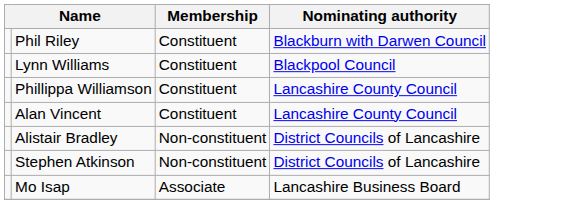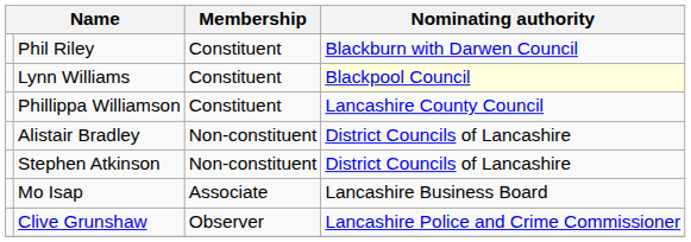Lynn Williams | Nominating authority: no background -> lightyellow background
- row: Alan Vincent | Constituent | Lancashire County Council
+ row: Clive Grunshaw | Observer | Lancashire Police and Crime Commissioner
